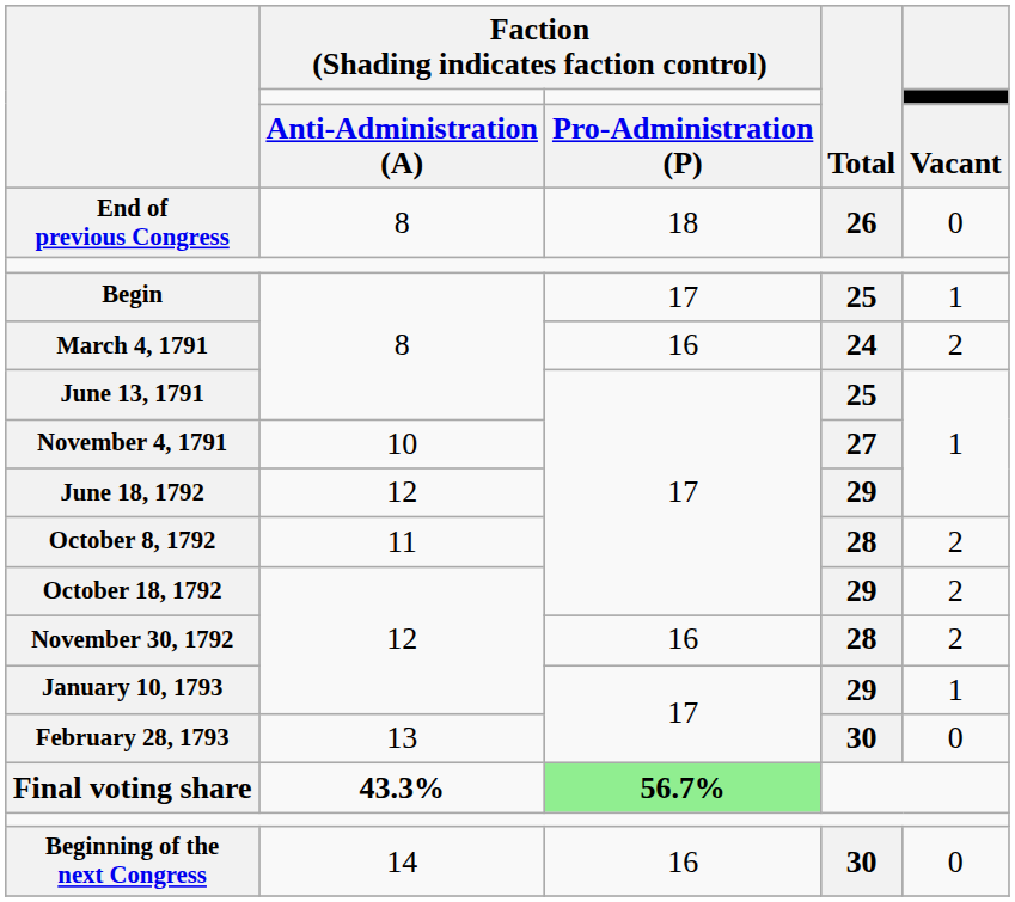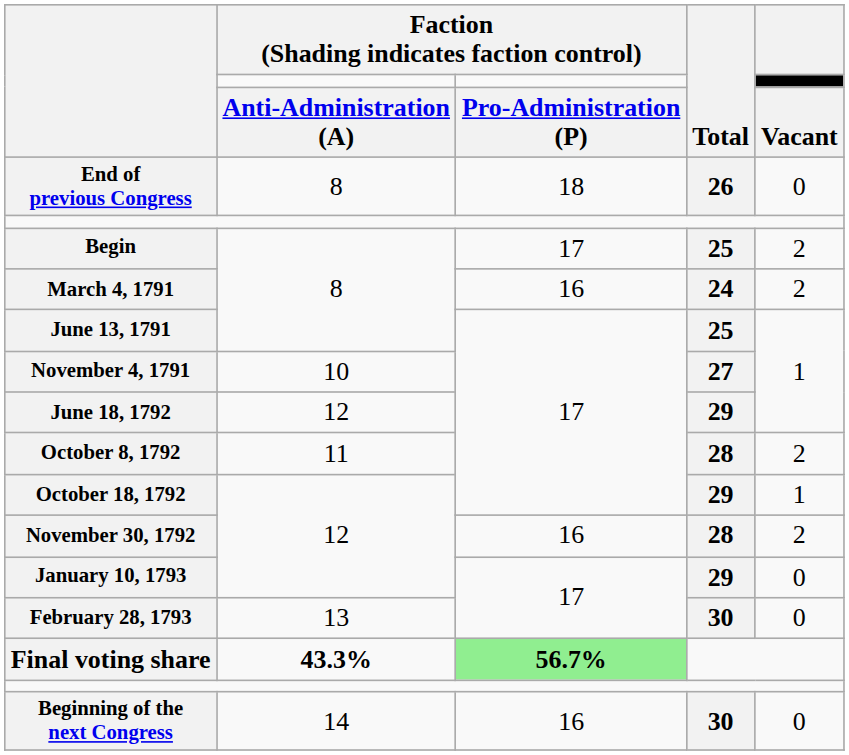Begin | column 5: 1 -> 2
October 18, 1792 | column 5: 2 -> 1
January 10, 1793 | column 5: 1 -> 0
